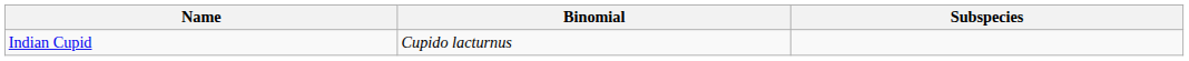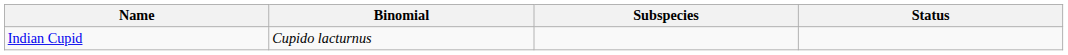+ column: Status
